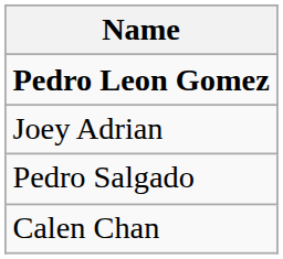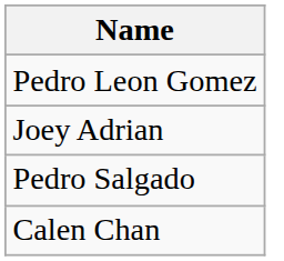row 2 | column 1: bold -> normal
